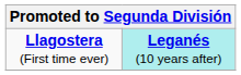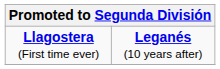Llagostera (First time ever) | column 2: paleturquoise background -> no background
